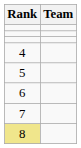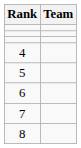row 9 | Rank: khaki background -> no background
